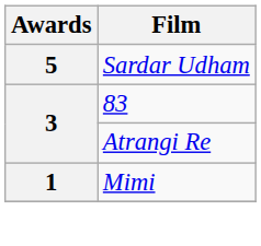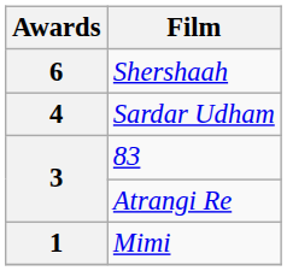+ row: 6 | Shershaah
Sardar Udham | Awards: 5 -> 4
